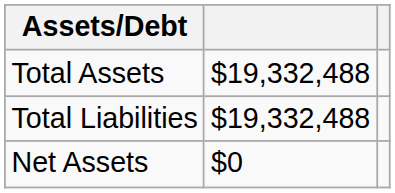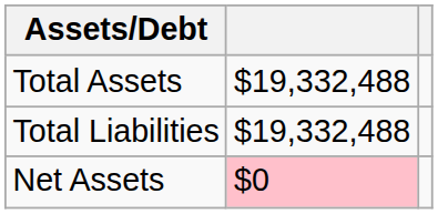Net Assets | column 2: no background -> pink background
